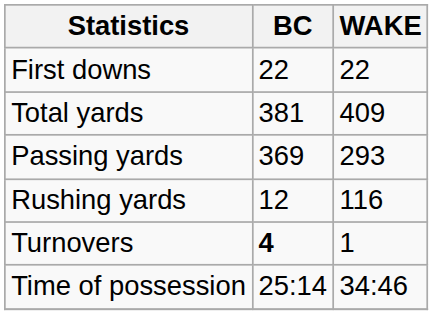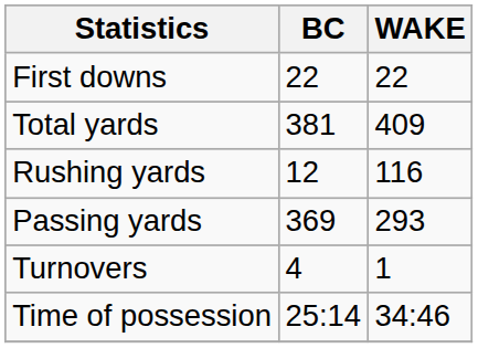rows swapped: Rushing yards <-> Passing yards
Turnovers | BC: bold -> normal
